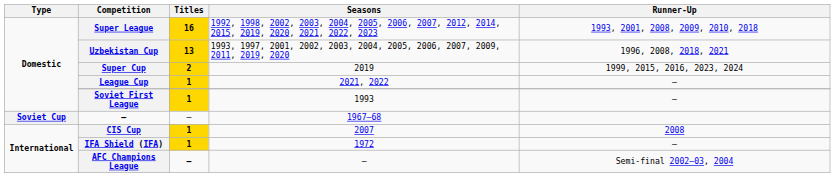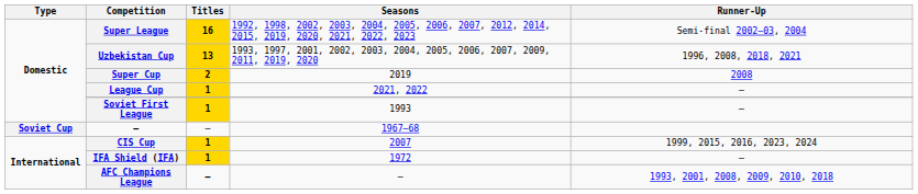Super League | Runner-Up: 1993, 2001, 2008, 2009, 2010, 2018 -> Semi-final 2002–03, 2004
Super Cup | Runner-Up: 1999, 2015, 2016, 2023, 2024 -> 2008
CIS Cup | Runner-Up: 2008 -> 1999, 2015, 2016, 2023, 2024
AFC Champions League | Runner-Up: Semi-final 2002–03, 2004 -> 1993, 2001, 2008, 2009, 2010, 2018
